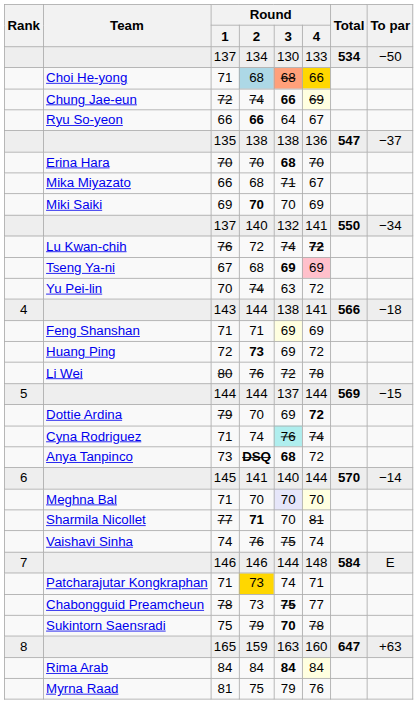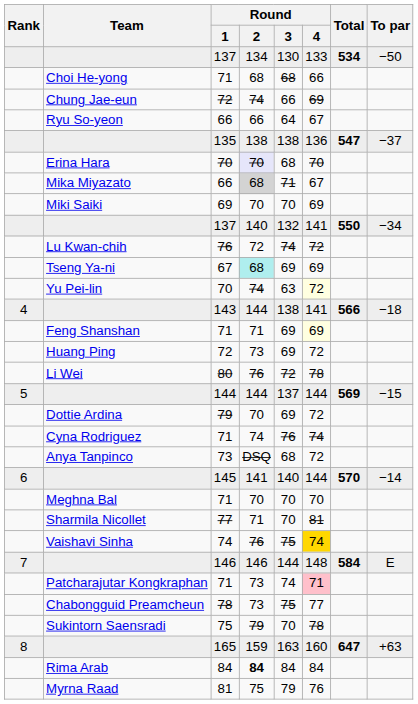Choi He-yong | Round / 2: lightblue background -> no background
Choi He-yong | Round / 3: lightsalmon background -> no background
Choi He-yong | Round / 4: gold background -> no background
Chung Jae-eun | Round / 3: bold -> normal
Chung Jae-eun | Round / 4: lightyellow background -> no background
Ryu So-yeon | Round / 2: bold -> normal
Erina Hara | Round / 2: no background -> lavender background
Erina Hara | Round / 3: bold -> normal
Mika Miyazato | Round / 2: no background -> lightgrey background
Miki Saiki | Round / 2: bold -> normal
Lu Kwan-chih | Round / 4: bold -> normal
Tseng Ya-ni | Round / 2: no background -> paleturquoise background
Tseng Ya-ni | Round / 3: bold -> normal
Tseng Ya-ni | Round / 4: pink background -> no background
Yu Pei-lin | Round / 4: no background -> lightyellow background
Feng Shanshan | Round / 3: lightyellow background -> no background
Feng Shanshan | Round / 4: no background -> lightyellow background
Huang Ping | Round / 2: bold -> normal
Dottie Ardina | Round / 4: bold -> normal
Cyna Rodriguez | Round / 3: paleturquoise background -> no background
Anya Tanpinco | Round / 2: bold -> normal
Anya Tanpinco | Round / 3: bold -> normal
Meghna Bal | Round / 3: lavender background -> no background
Meghna Bal | Round / 4: lightyellow background -> no background
Sharmila Nicollet | Round / 2: bold -> normal
Vaishavi Sinha | Round / 4: no background -> gold background
Patcharajutar Kongkraphan | Round / 2: gold background -> no background
Patcharajutar Kongkraphan | Round / 4: no background -> pink background
Chabongguid Preamcheun | Round / 3: bold -> normal
Sukintorn Saensradi | Round / 3: bold -> normal
Rima Arab | Round / 2: normal -> bold
Rima Arab | Round / 3: bold -> normal
Rima Arab | Round / 4: lightyellow background -> no background
